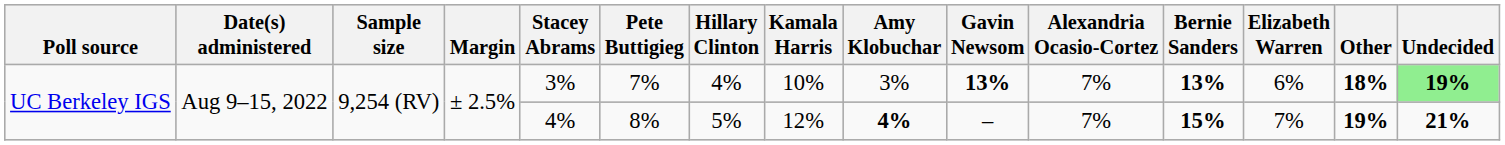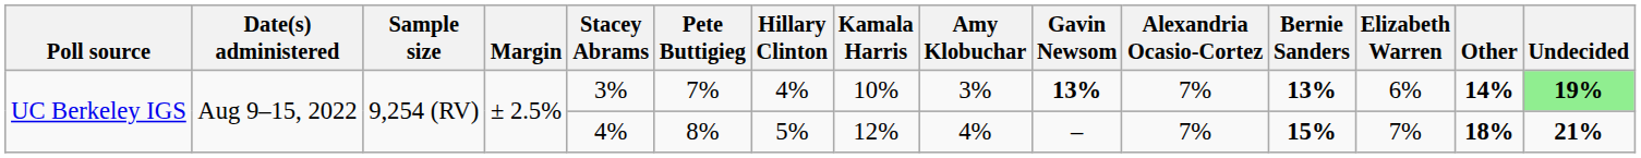row 2 | Other: 18% -> 14%
row 3 | Amy Klobuchar: bold -> normal
row 3 | Other: 19% -> 18%
